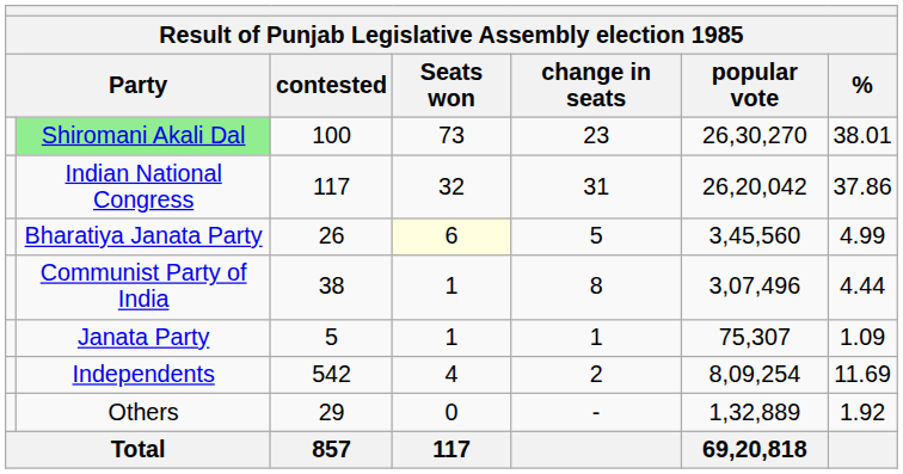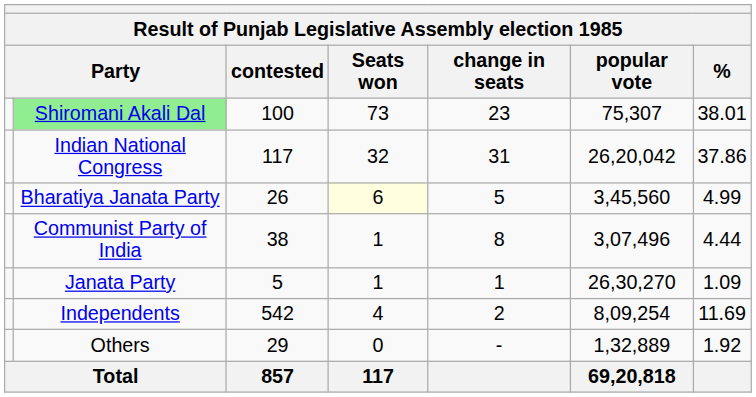Shiromani Akali Dal | column 6: 26,30,270 -> 75,307
Janata Party | column 6: 75,307 -> 26,30,270
